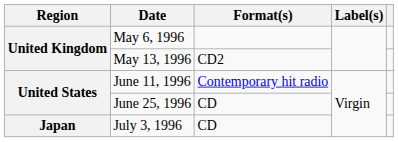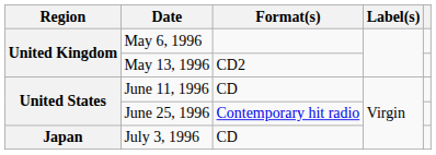June 11, 1996 | Format(s): Contemporary hit radio -> CD
June 25, 1996 | Format(s): CD -> Contemporary hit radio
